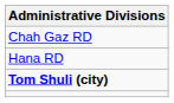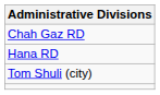row 4 | column 1: bold -> normal
